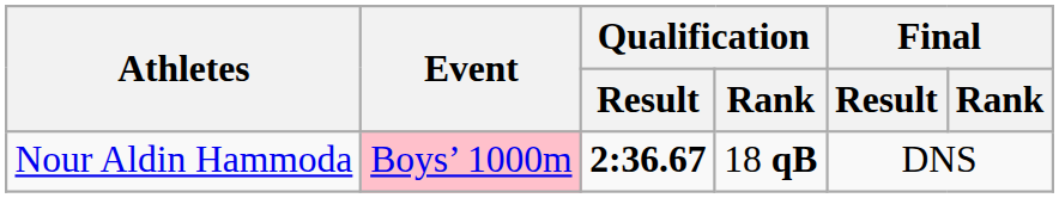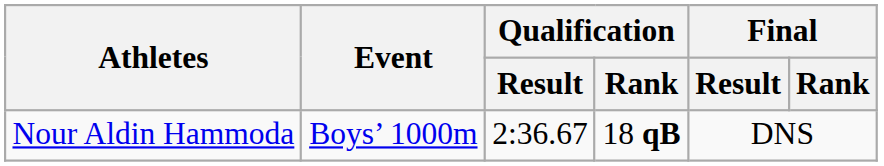Nour Aldin Hammoda | Event: pink background -> no background
Nour Aldin Hammoda | Qualification / Result: bold -> normal
